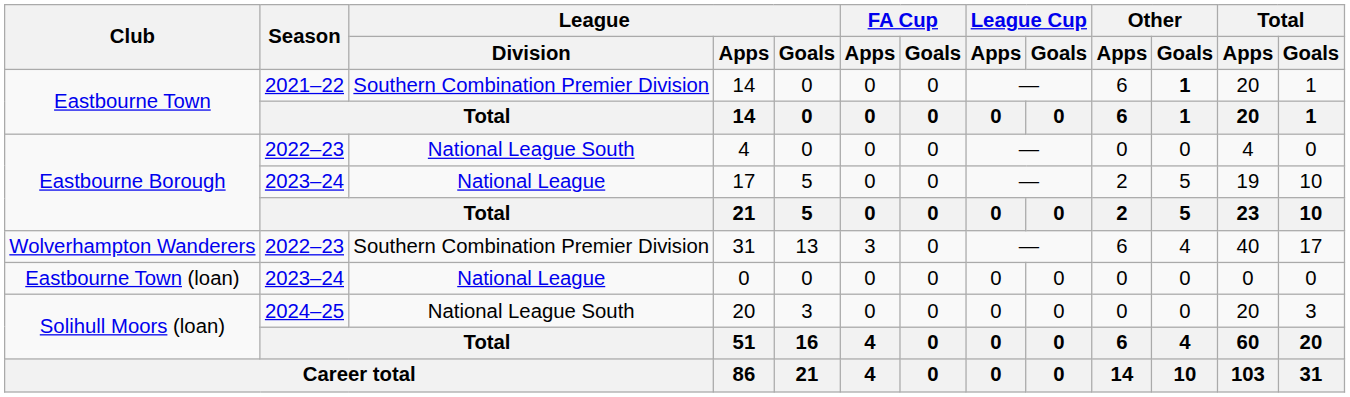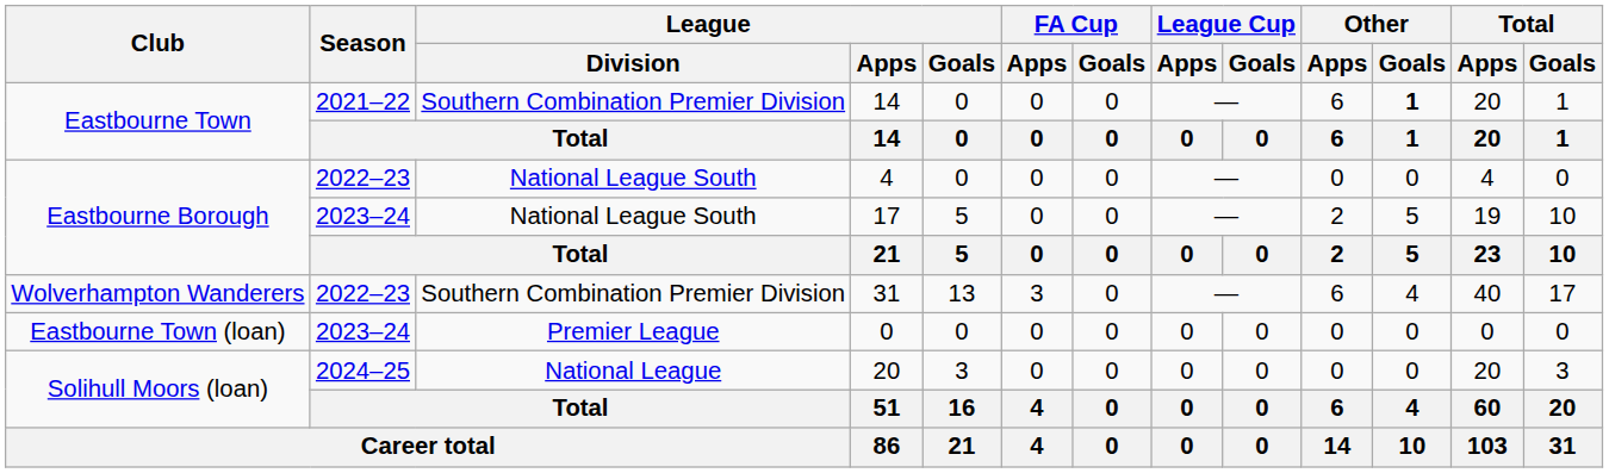row 6 | League / Division: National League -> National League South
row 9 | League / Division: National League -> Premier League
row 10 | League / Division: National League South -> National League
